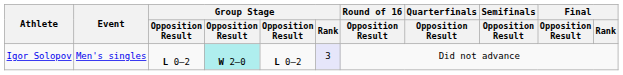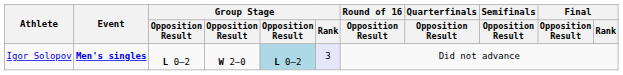Igor Solopov | Event: normal -> bold
Igor Solopov | column 4: paleturquoise background -> no background
Igor Solopov | column 5: no background -> lightblue background
